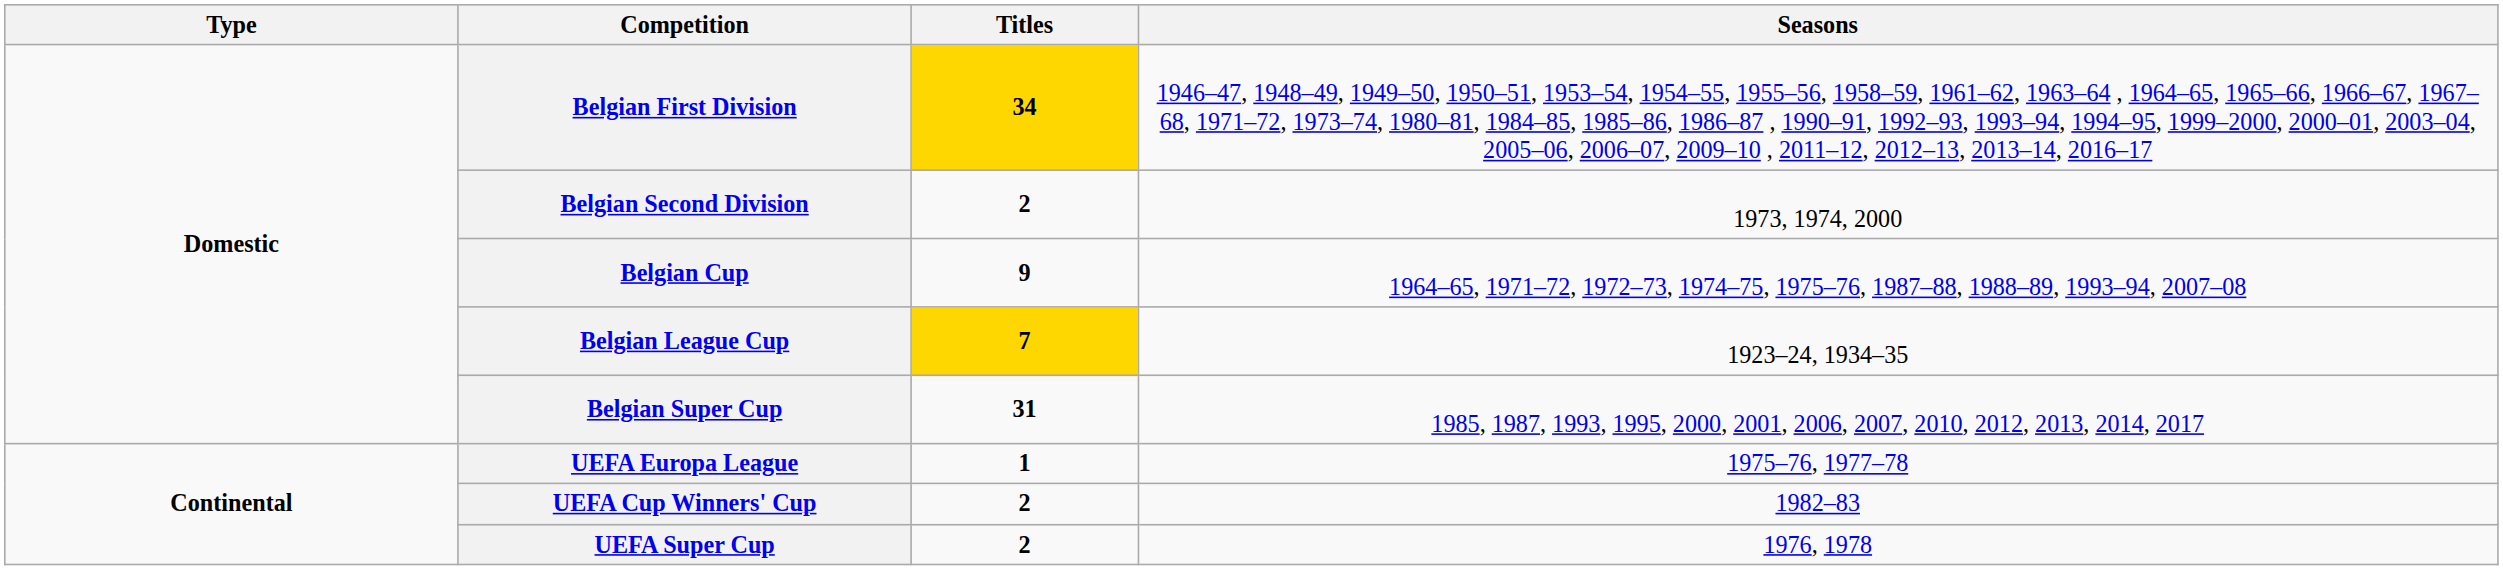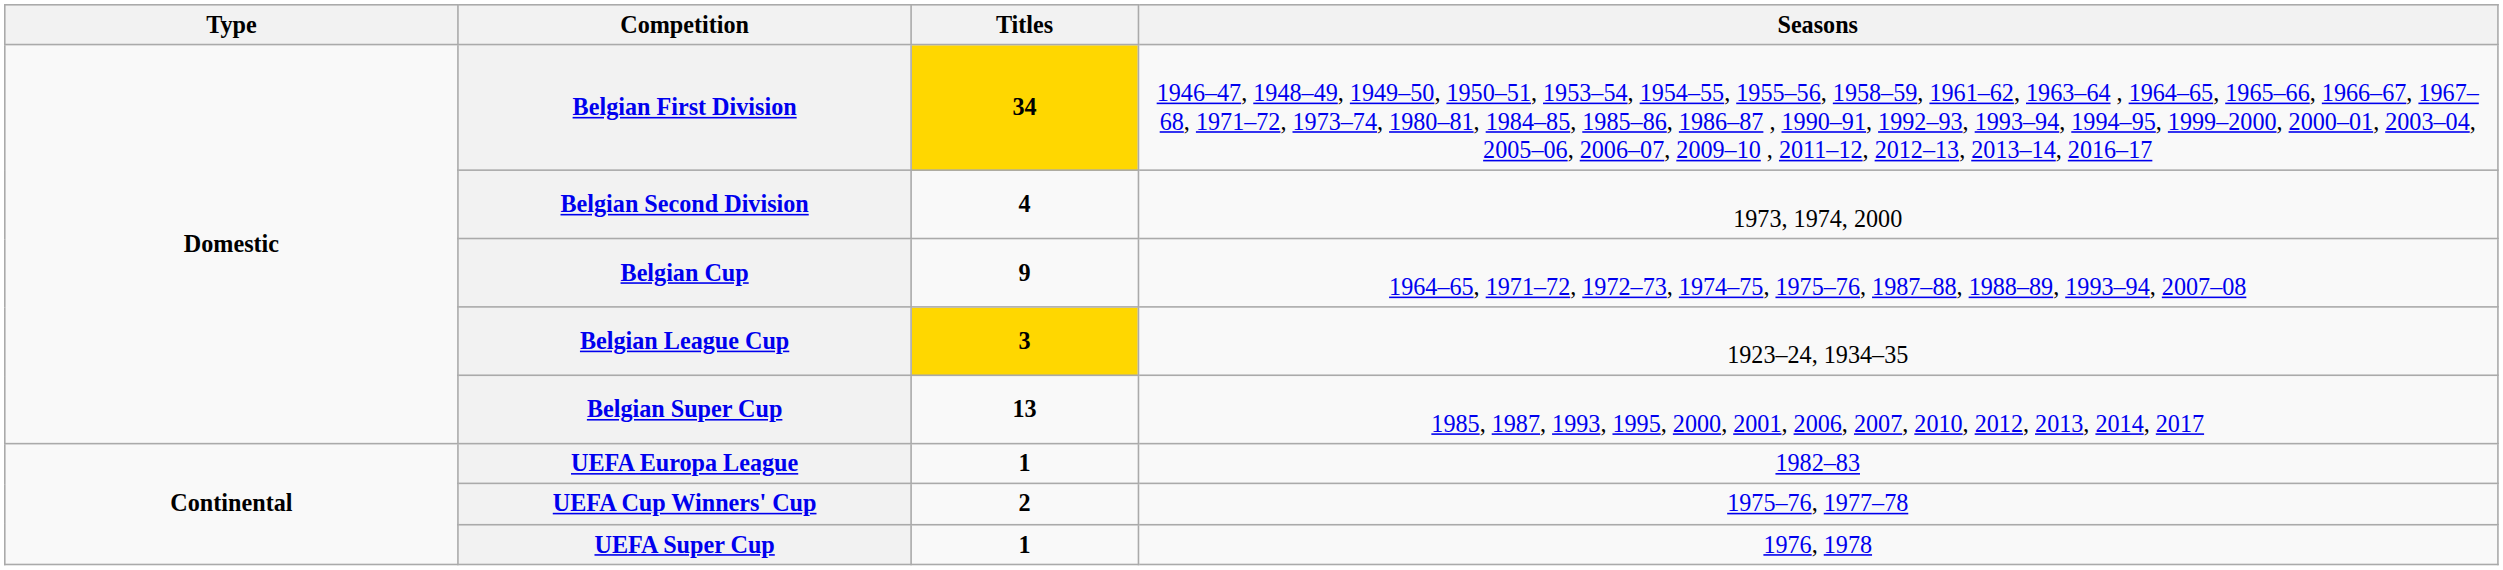Belgian Second Division | Titles: 2 -> 4
Belgian League Cup | Titles: 7 -> 3
Belgian Super Cup | Titles: 31 -> 13
UEFA Europa League | Seasons: 1975–76, 1977–78 -> 1982–83
UEFA Cup Winners' Cup | Seasons: 1982–83 -> 1975–76, 1977–78
UEFA Super Cup | Titles: 2 -> 1
